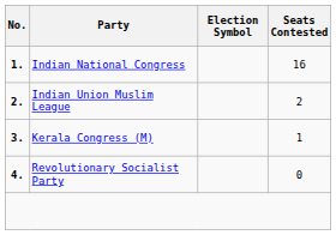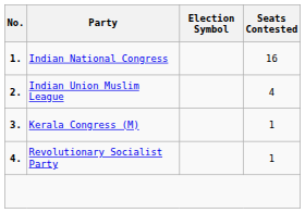Indian Union Muslim League | Seats Contested: 2 -> 4
Revolutionary Socialist Party | Seats Contested: 0 -> 1
